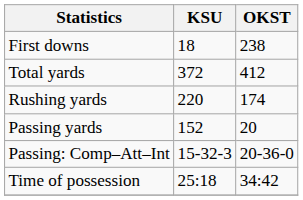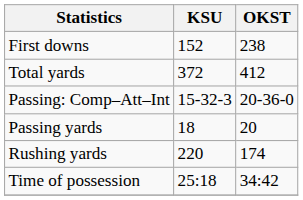First downs | KSU: 18 -> 152
rows swapped: Rushing yards <-> Passing: Comp–Att–Int
Passing yards | KSU: 152 -> 18
